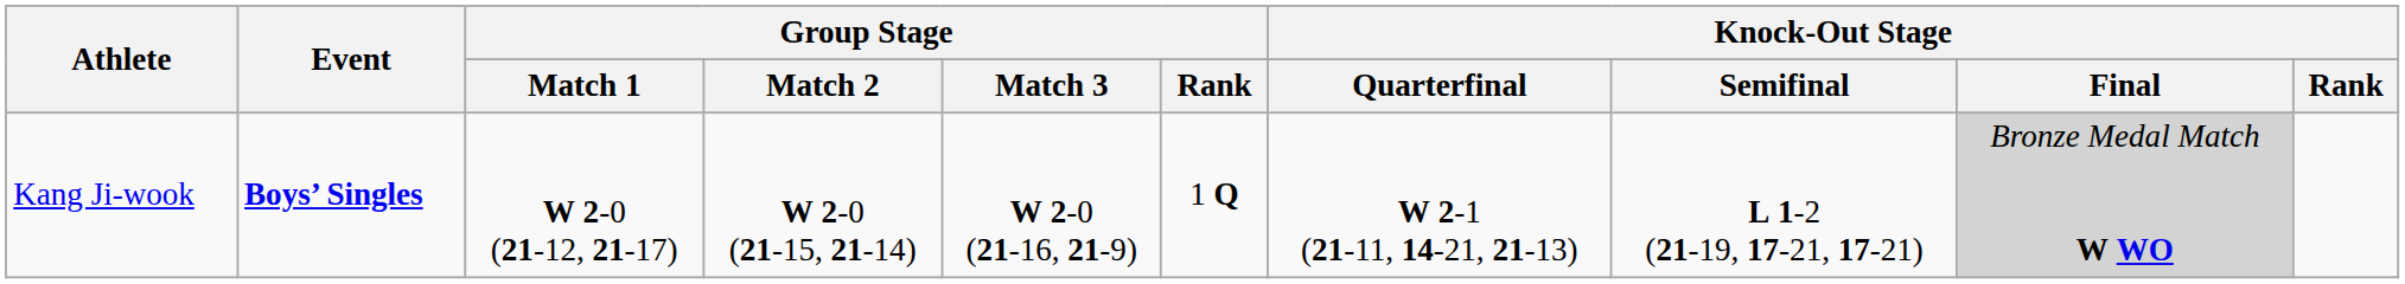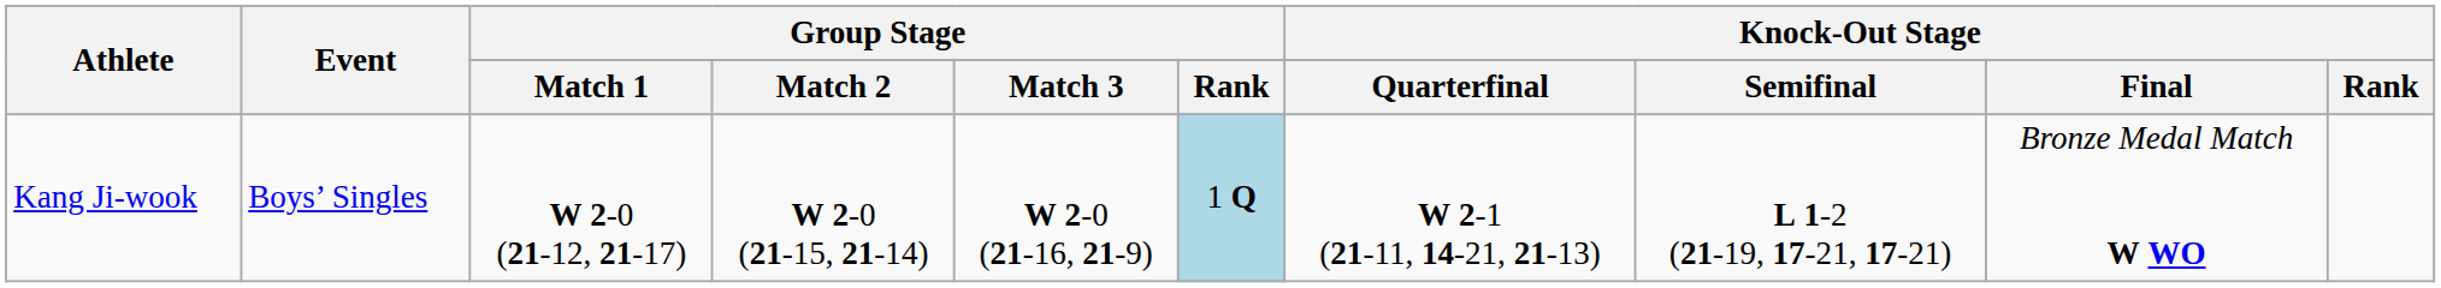Kang Ji-wook | Event: bold -> normal
Kang Ji-wook | Group Stage / Rank: no background -> lightblue background
Kang Ji-wook | Knock-Out Stage / Final: lightgrey background -> no background
